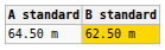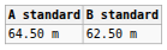64.50 m | B standard: gold background -> no background
